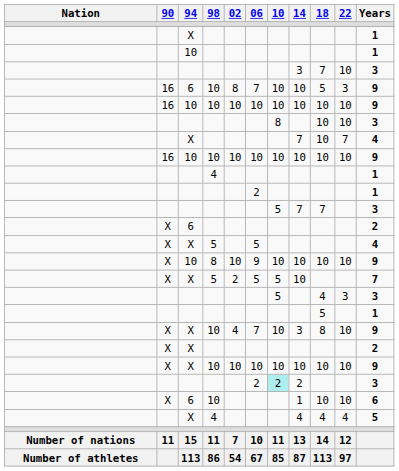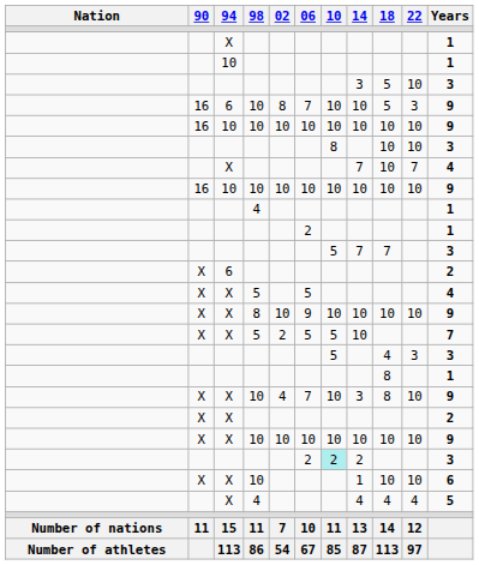row 5 | 18: 7 -> 5
row 16 | 94: 10 -> X
row 19 | 18: 5 -> 8
row 24 | 94: 6 -> X
